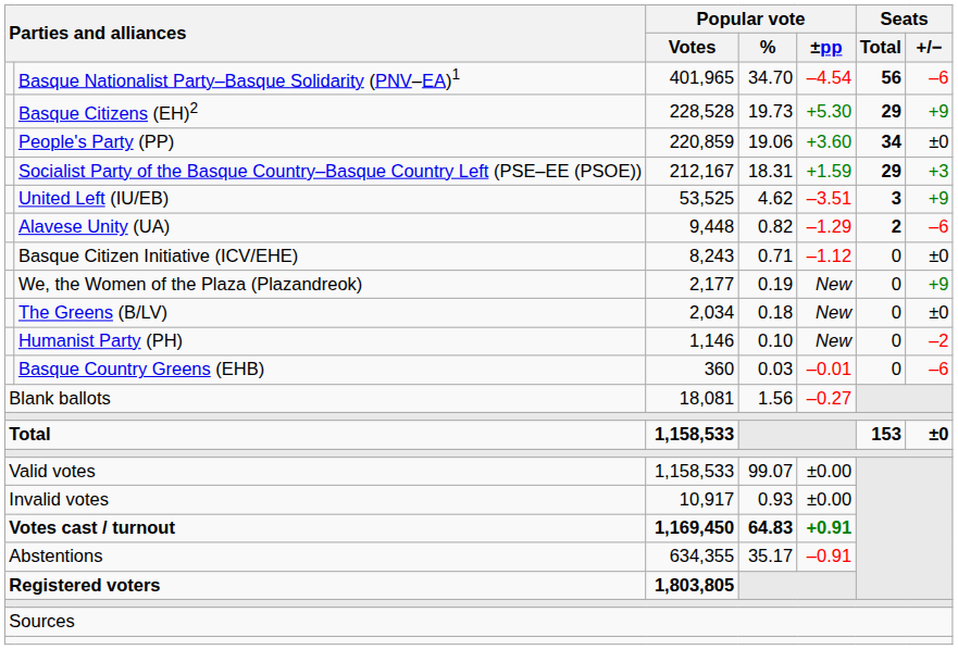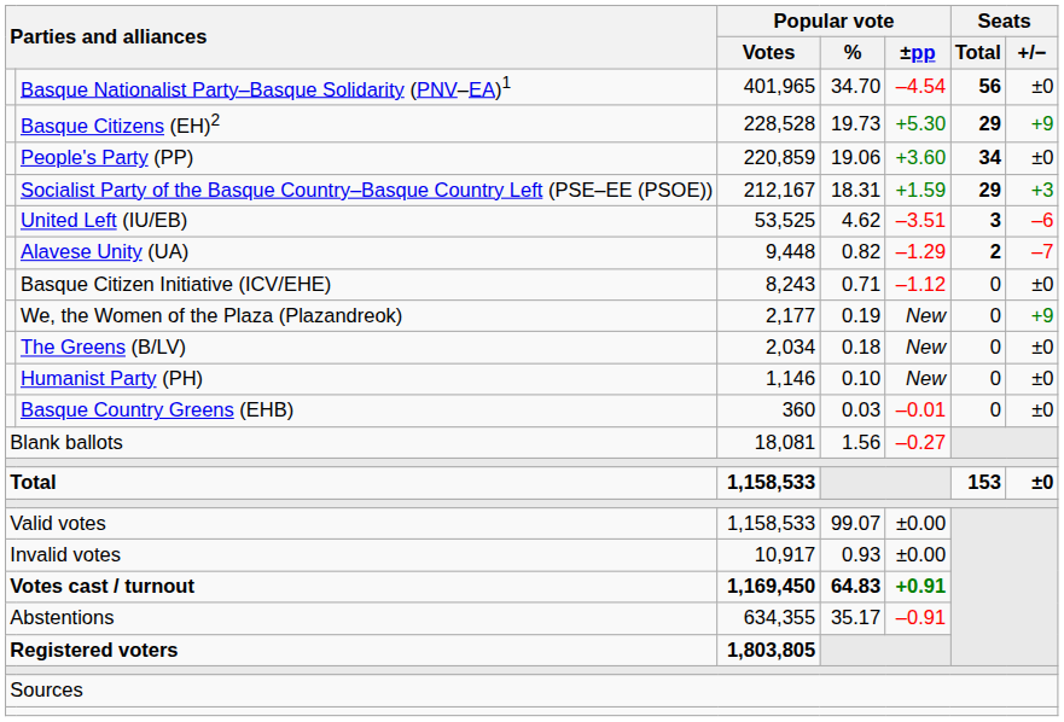Basque Nationalist Party–Basque Solidarity (PNV–EA)1 | Seats / +/−: –6 -> ±0
United Left (IU/EB) | Seats / +/−: +9 -> –6
Alavese Unity (UA) | Seats / +/−: –6 -> –7
Humanist Party (PH) | Seats / +/−: –2 -> ±0
Basque Country Greens (EHB) | Seats / +/−: –6 -> ±0
